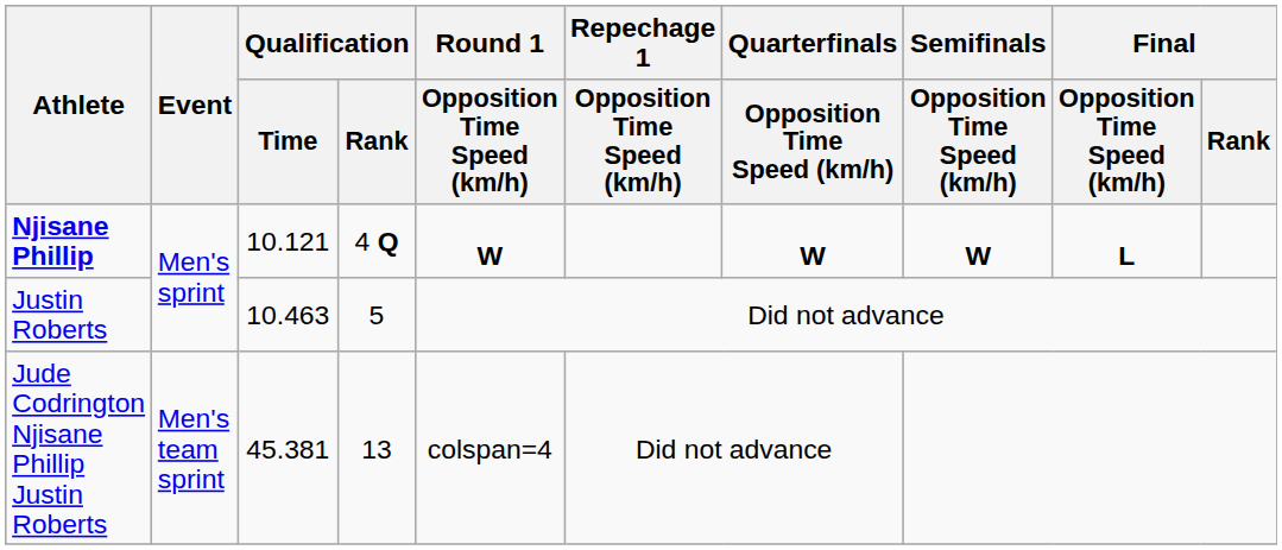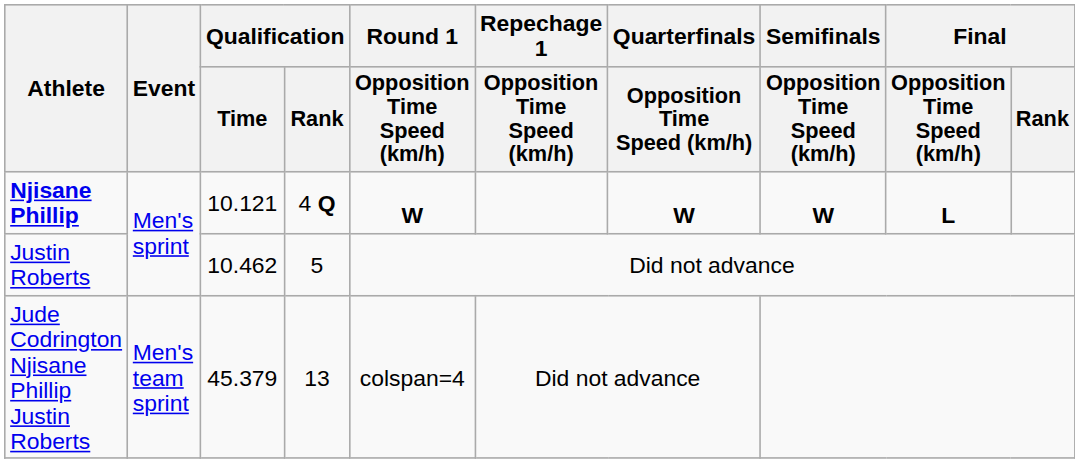Justin Roberts | Qualification / Time: 10.463 -> 10.462
Jude Codrington Njisane Phillip Justin Roberts | Qualification / Time: 45.381 -> 45.379
